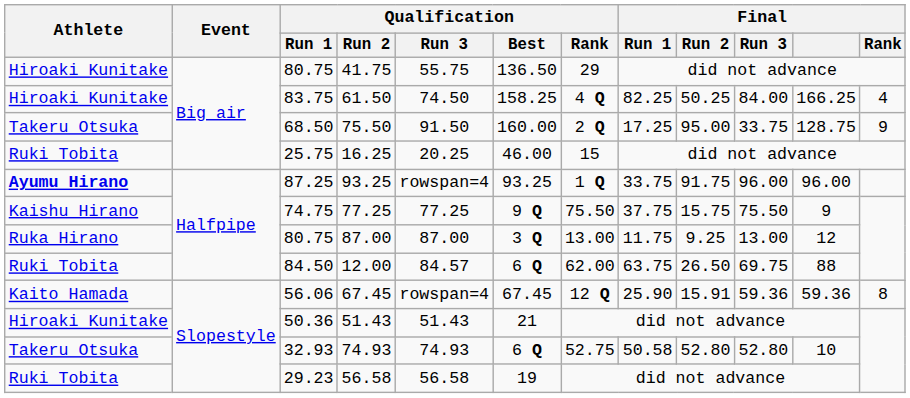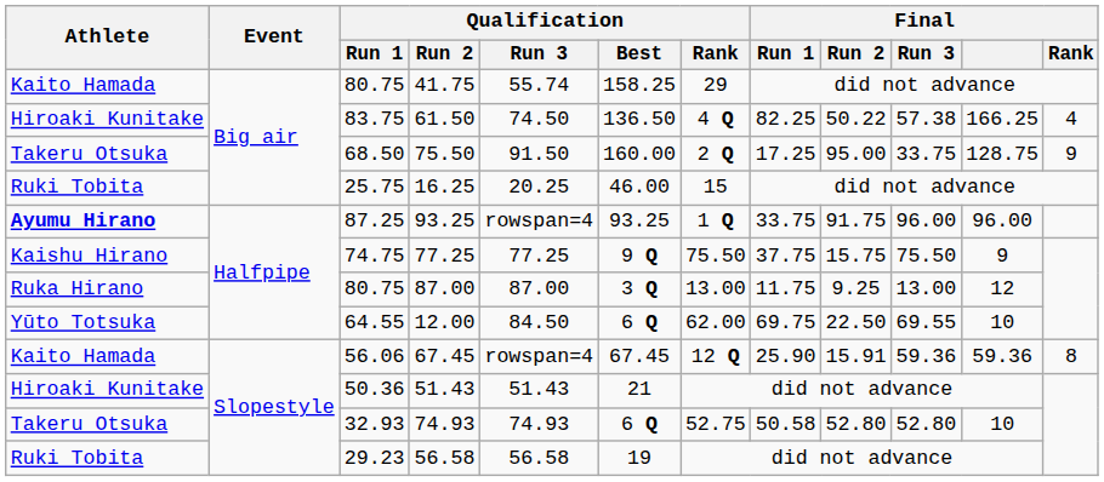41.75 | Athlete: Hiroaki Kunitake -> Kaito Hamada
41.75 | Qualification / Run 3: 55.75 -> 55.74
41.75 | Qualification / Best: 136.50 -> 158.25
61.50 | Qualification / Best: 158.25 -> 136.50
61.50 | Final / Run 2: 50.25 -> 50.22
61.50 | Final / Run 3: 84.00 -> 57.38
12.00 | Athlete: Ruki Tobita -> Yūto Totsuka
12.00 | Qualification / Run 1: 84.50 -> 64.55
12.00 | Qualification / Run 3: 84.57 -> 84.50
12.00 | Final / Run 1: 63.75 -> 69.75
12.00 | Final / Run 2: 26.50 -> 22.50
12.00 | Final / Run 3: 69.75 -> 69.55
12.00 | Final: 88 -> 10
